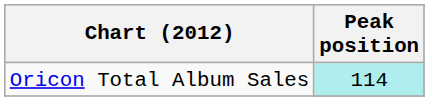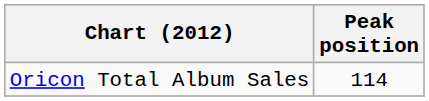row 2 | Peak position: paleturquoise background -> no background
